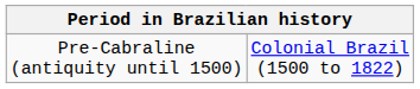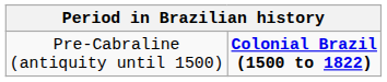Pre-Cabraline (antiquity until 1500) | column 2: normal -> bold
